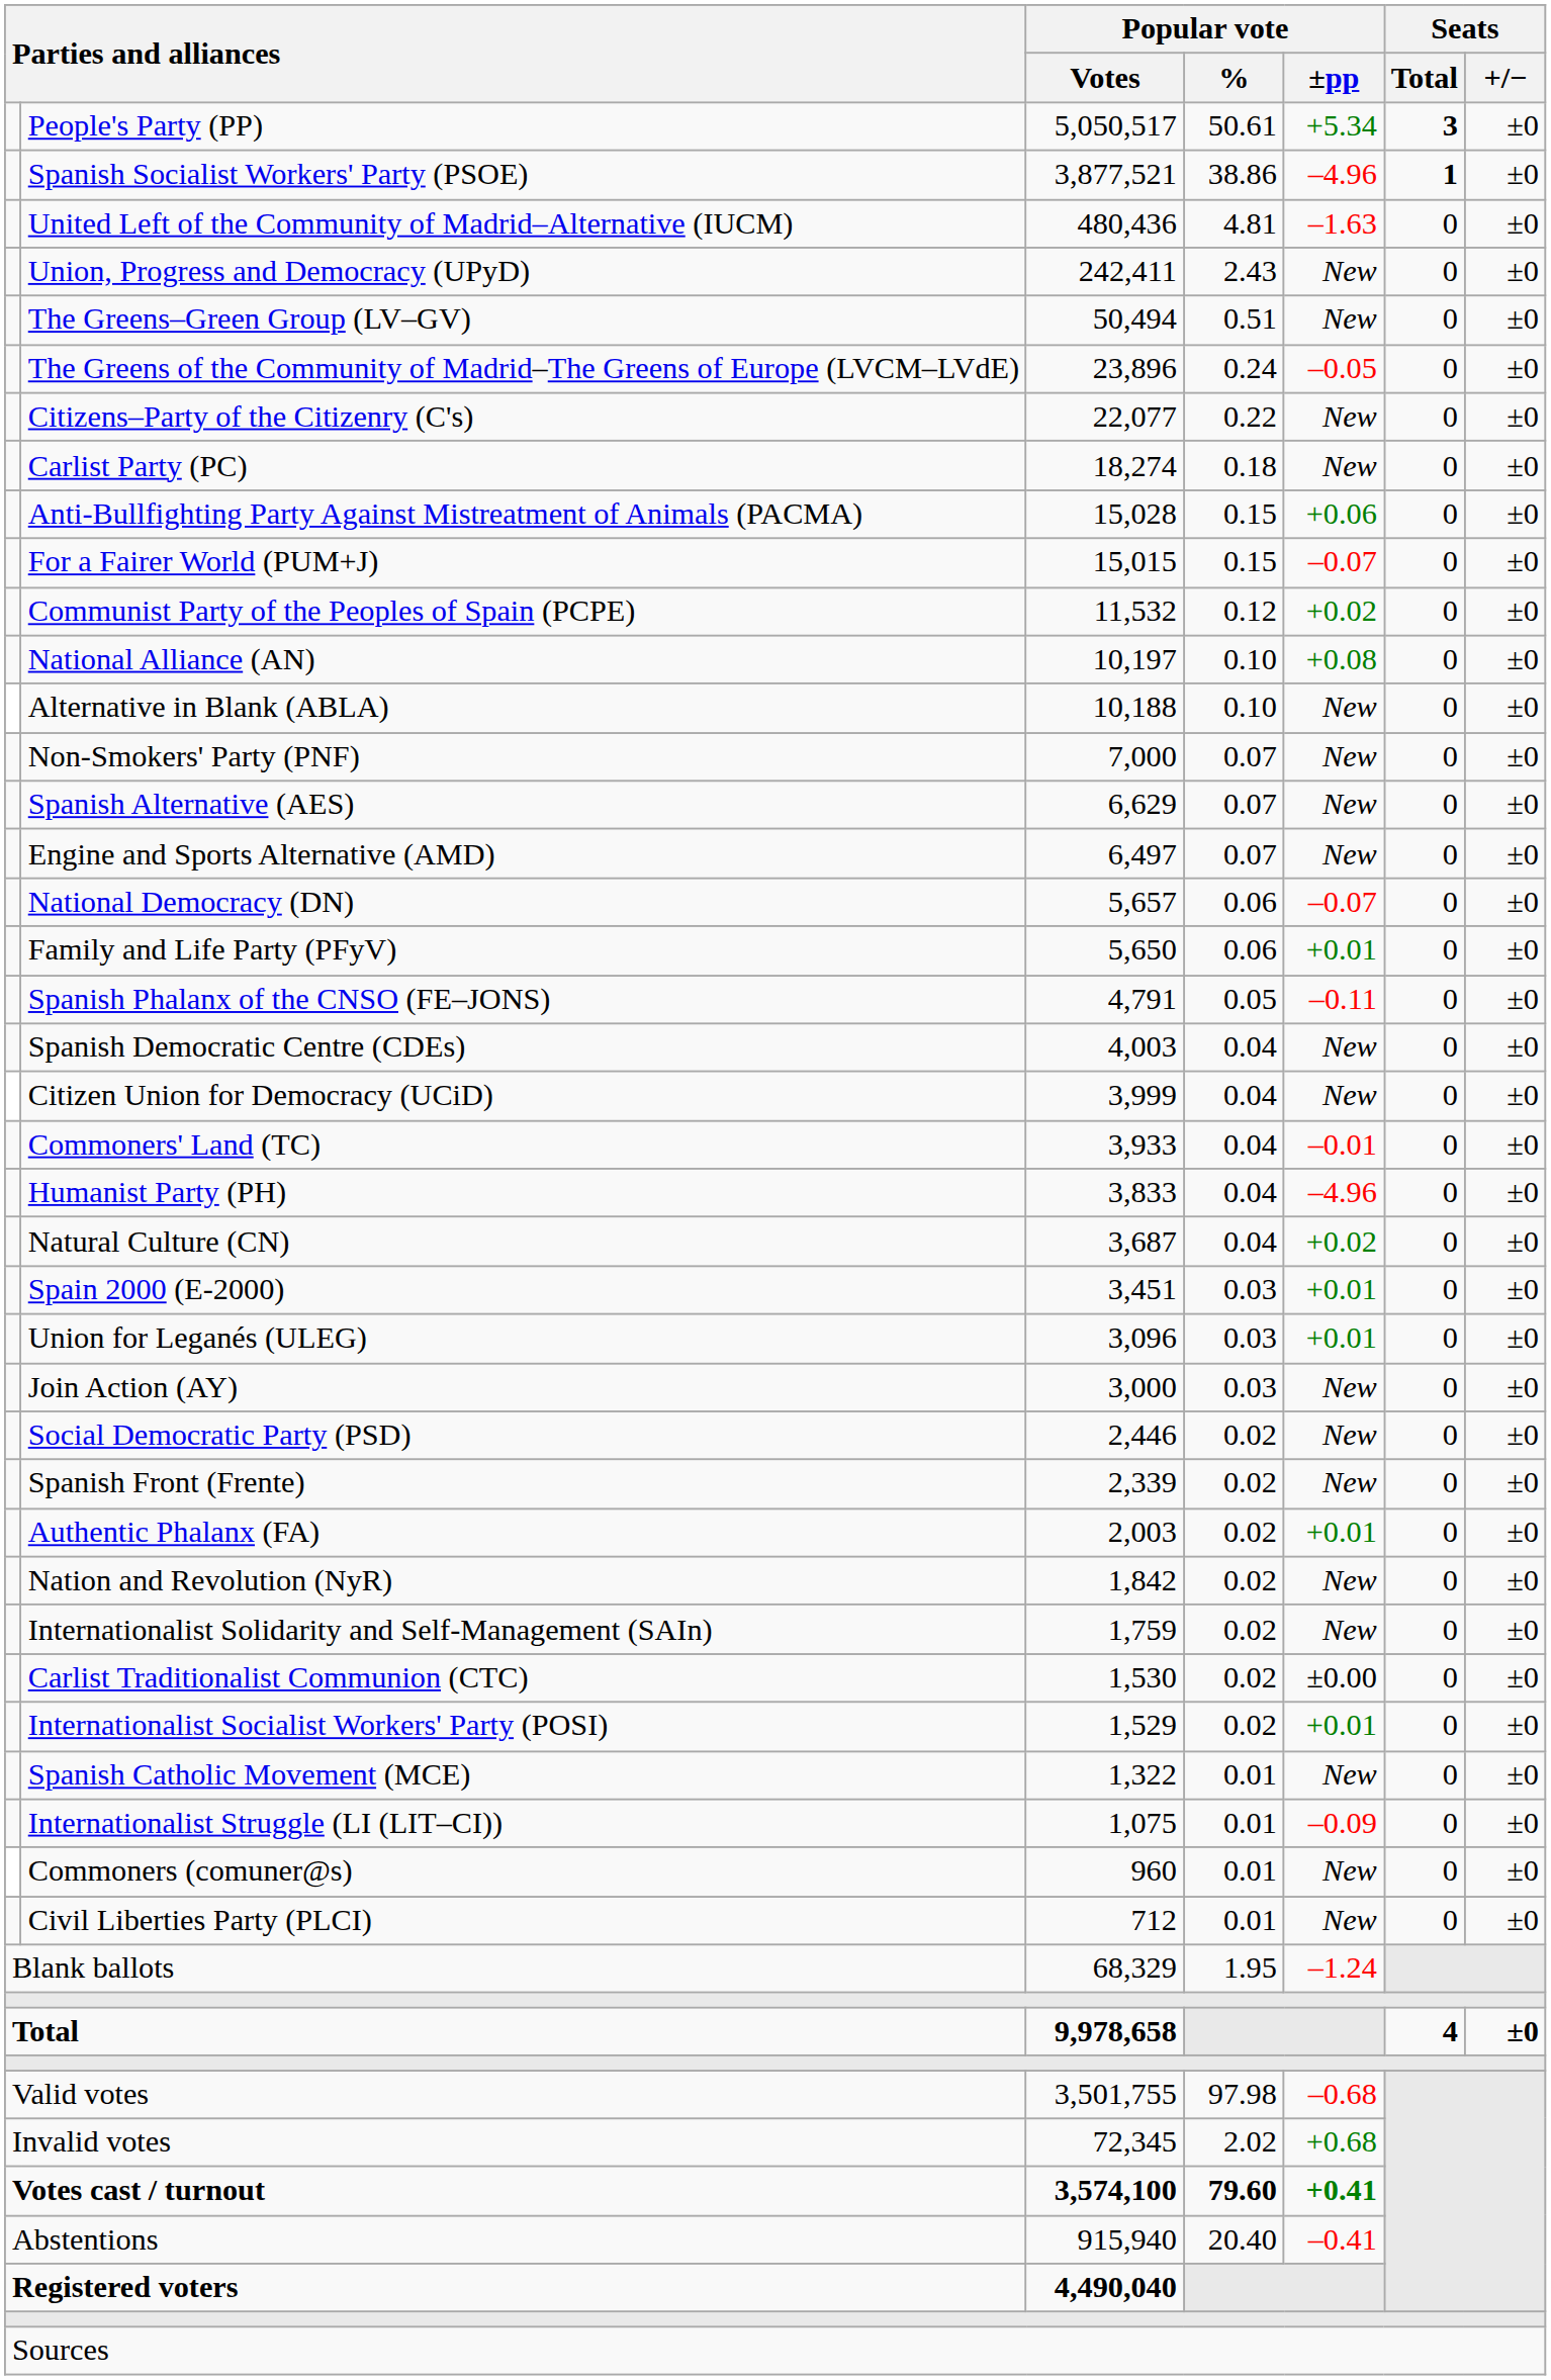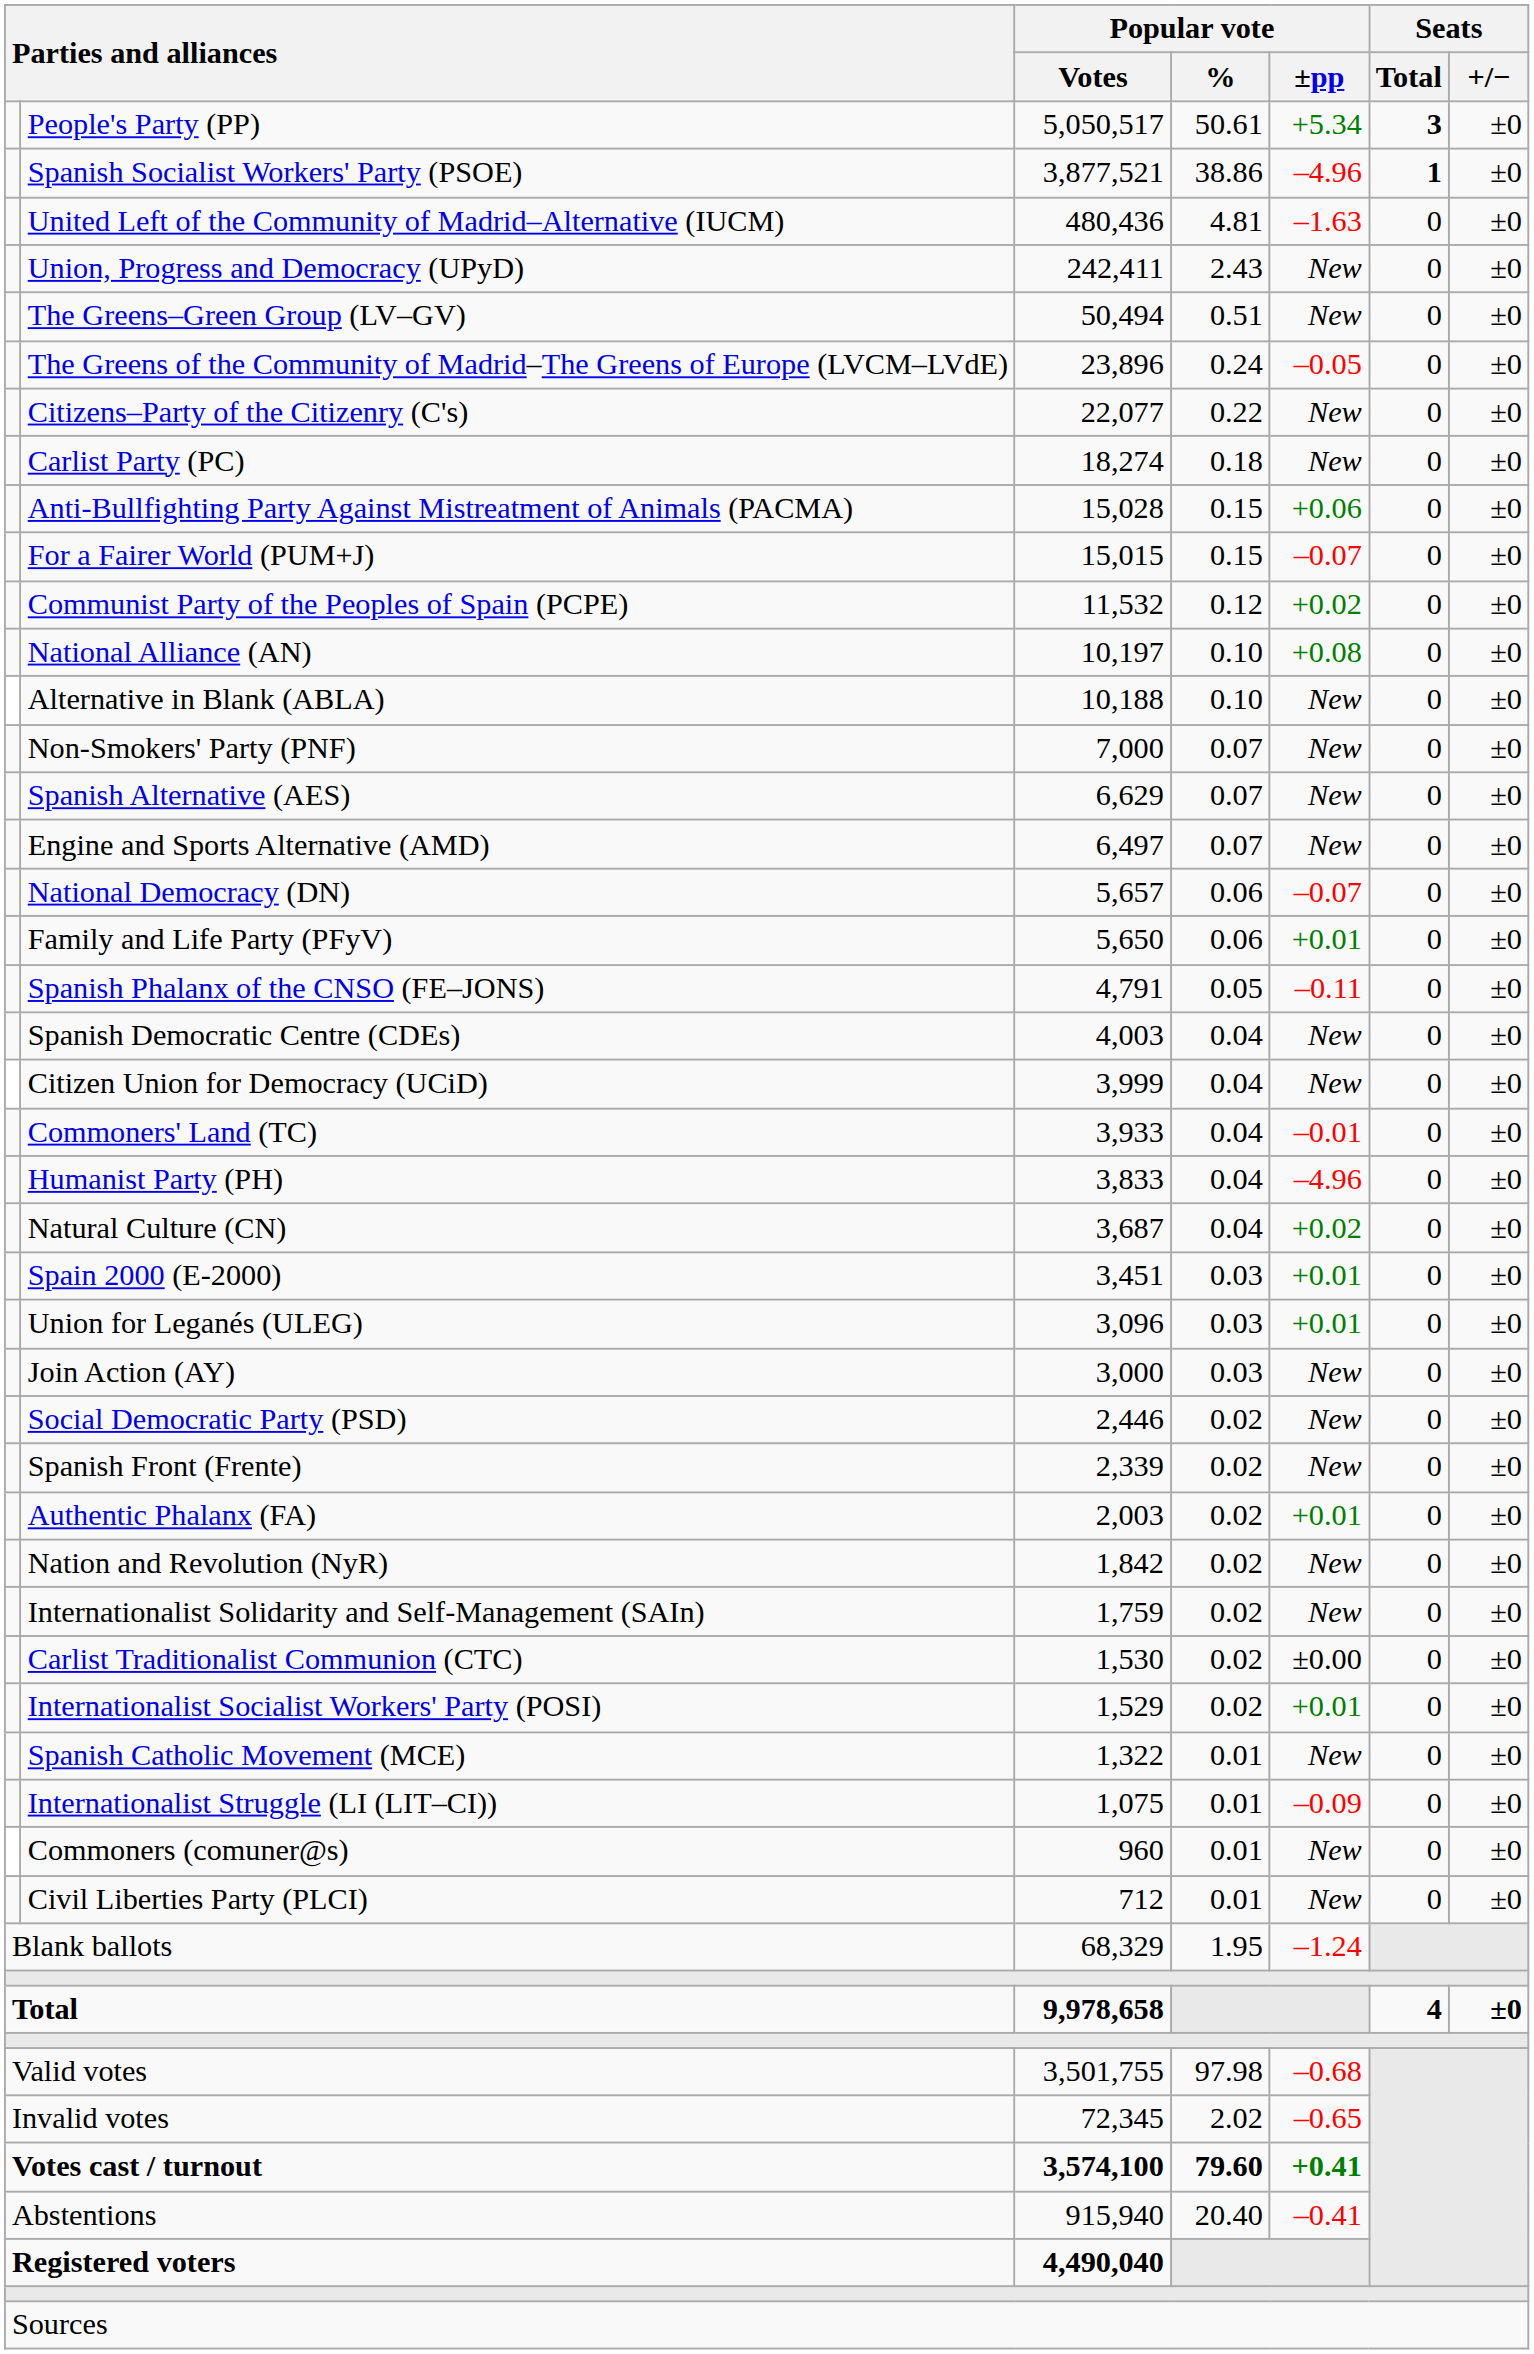Invalid votes | Popular vote / ±pp: +0.68 -> –0.65
